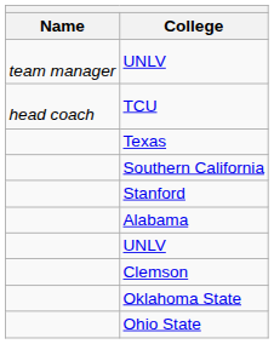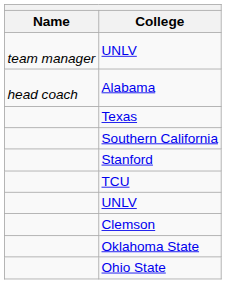row 4 | College: TCU -> Alabama
row 8 | College: Alabama -> TCU
